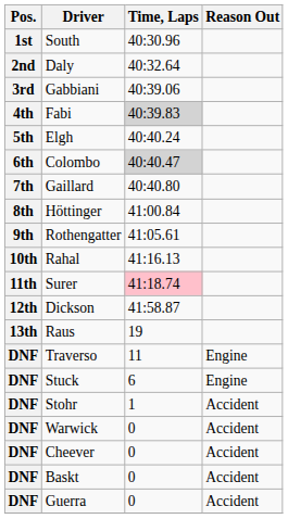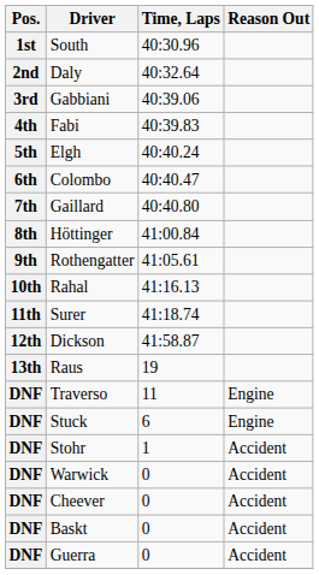Fabi | Time, Laps: lightgrey background -> no background
Colombo | Time, Laps: lightgrey background -> no background
Surer | Time, Laps: pink background -> no background
